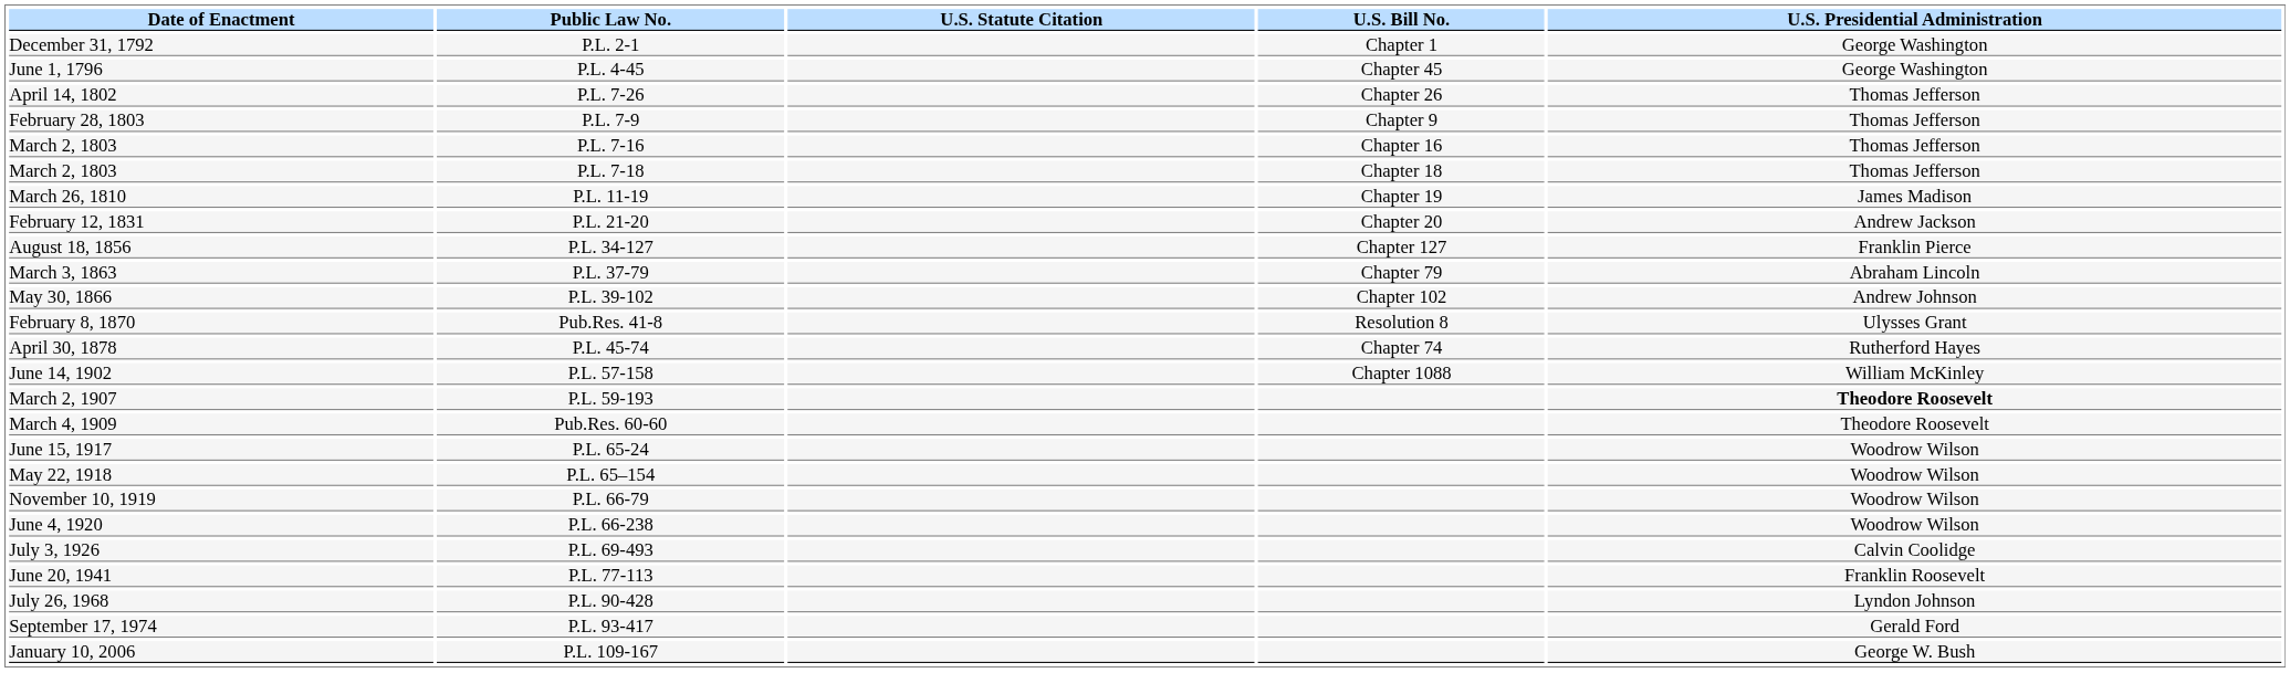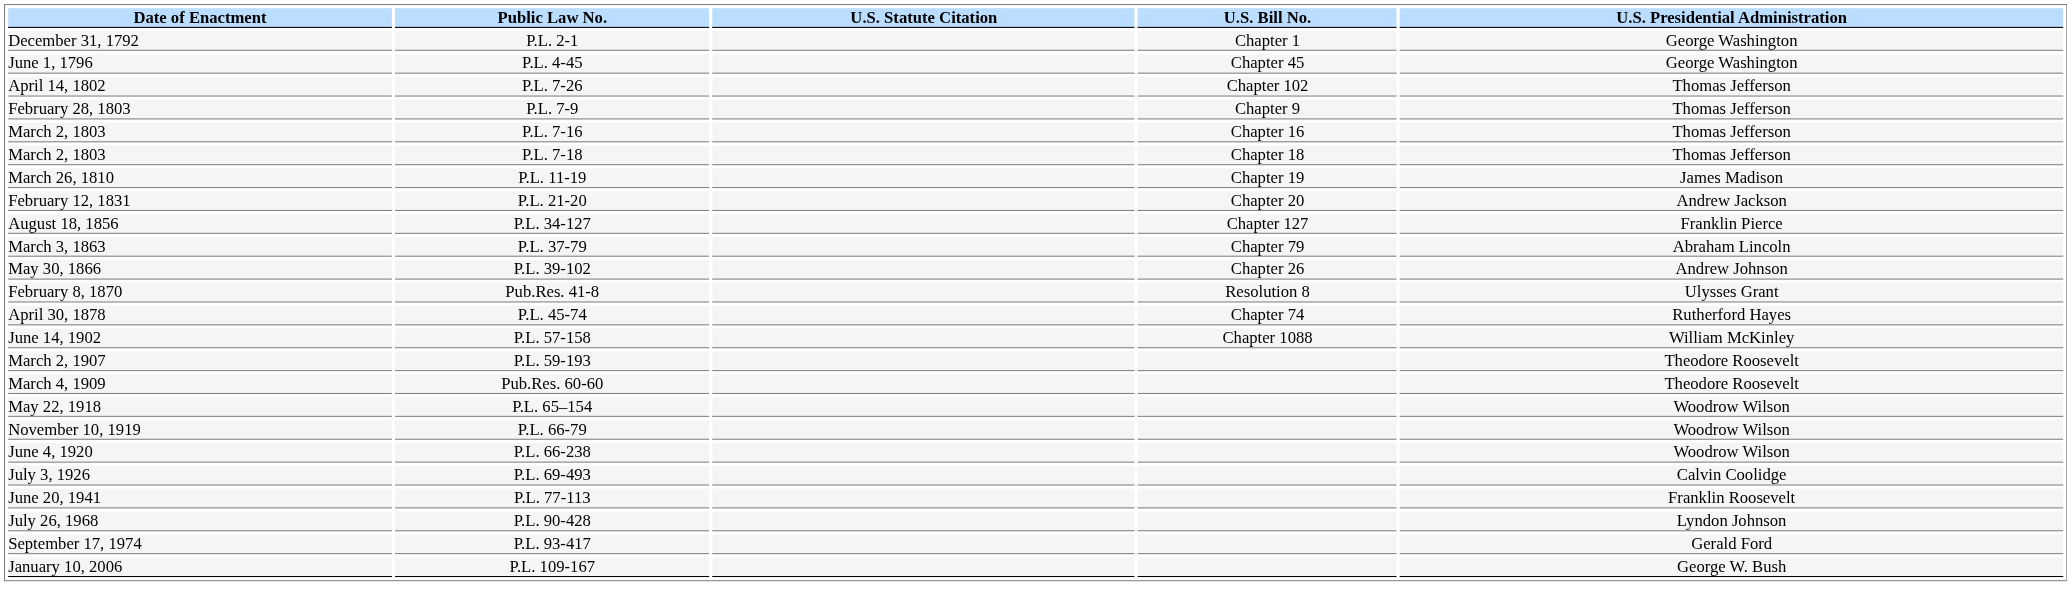P.L. 7-26 | U.S. Bill No.: Chapter 26 -> Chapter 102
P.L. 39-102 | U.S. Bill No.: Chapter 102 -> Chapter 26
P.L. 59-193 | U.S. Presidential Administration: bold -> normal
- row: June 15, 1917 | P.L. 65-24 | Woodrow Wilson
